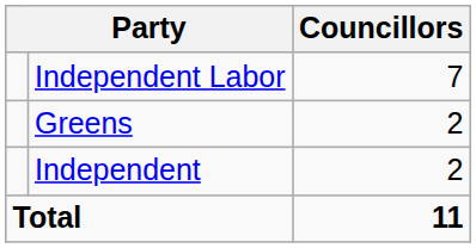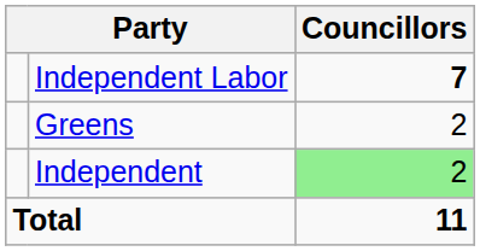Independent Labor | Councillors: normal -> bold
Independent | Councillors: no background -> lightgreen background
